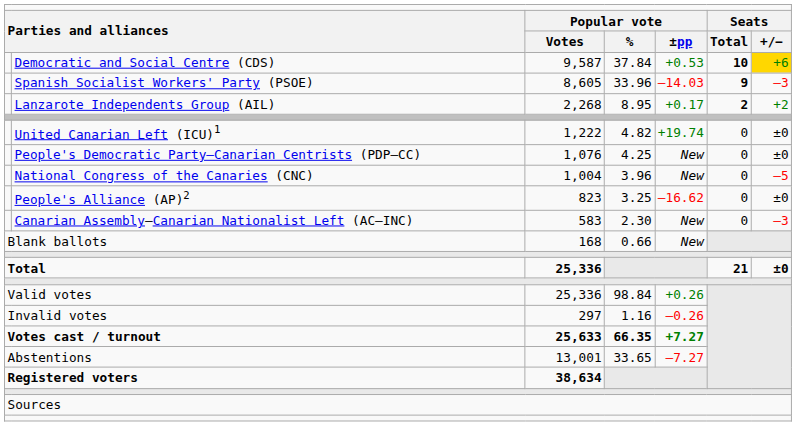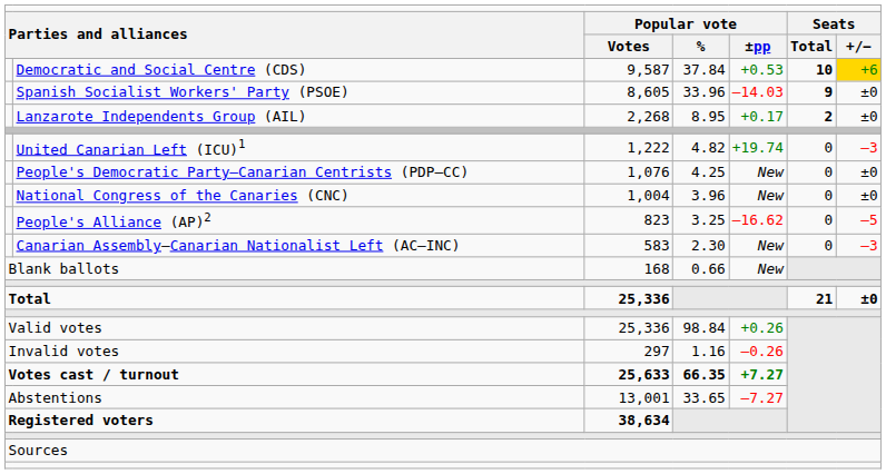Spanish Socialist Workers' Party (PSOE) | column 7: –3 -> ±0
Lanzarote Independents Group (AIL) | column 7: +2 -> ±0
United Canarian Left (ICU)1 | column 7: ±0 -> –3
National Congress of the Canaries (CNC) | column 7: –5 -> ±0
People's Alliance (AP)2 | column 7: ±0 -> –5
